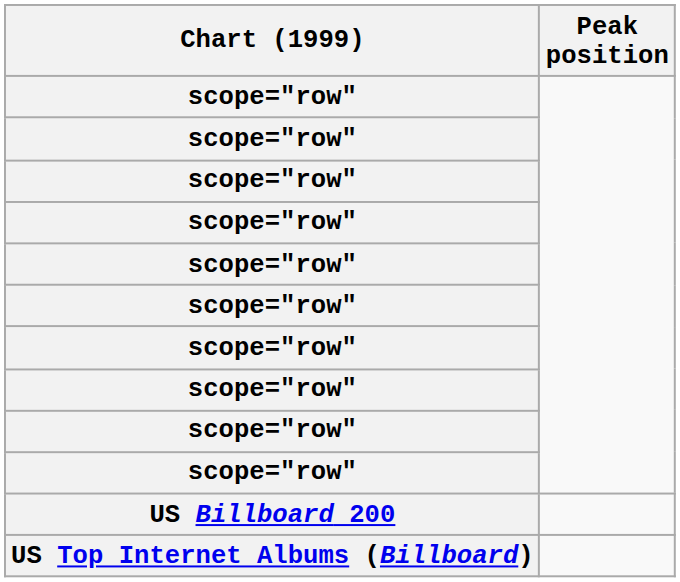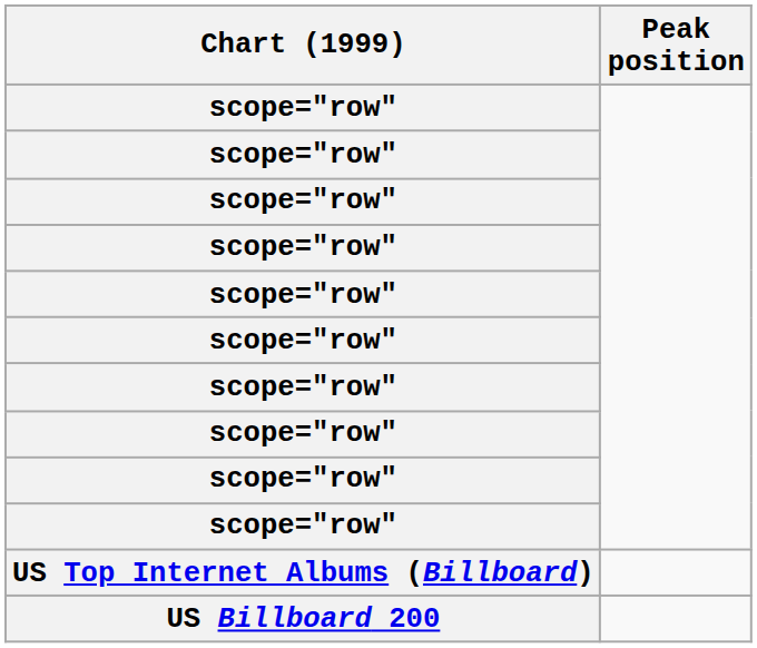rows swapped: US Billboard 200 <-> US Top Internet Albums (Billboard)
